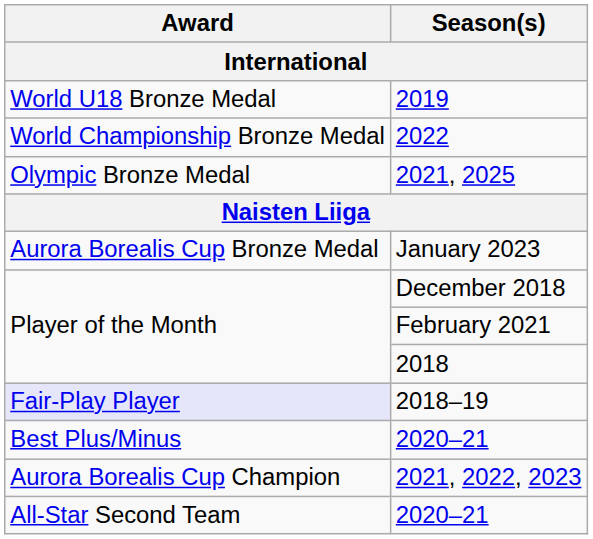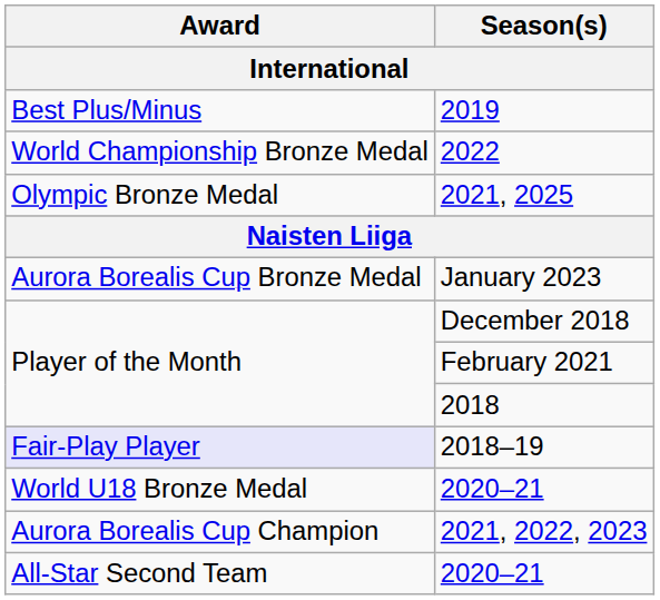row 3 | Award: World U18 Bronze Medal -> Best Plus/Minus
row 12 | Award: Best Plus/Minus -> World U18 Bronze Medal
